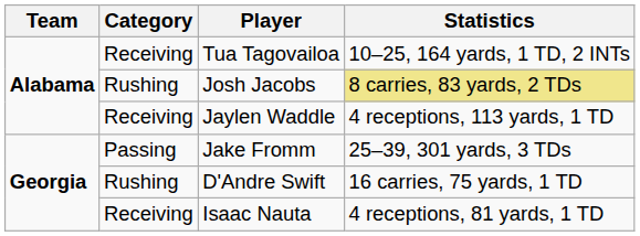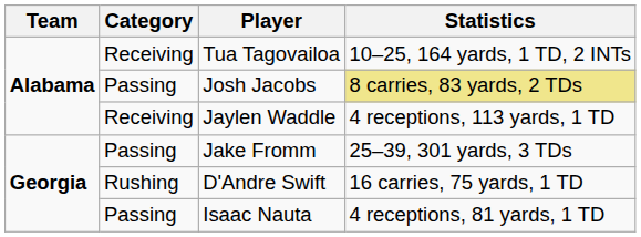Josh Jacobs | Category: Rushing -> Passing
Isaac Nauta | Category: Receiving -> Passing
